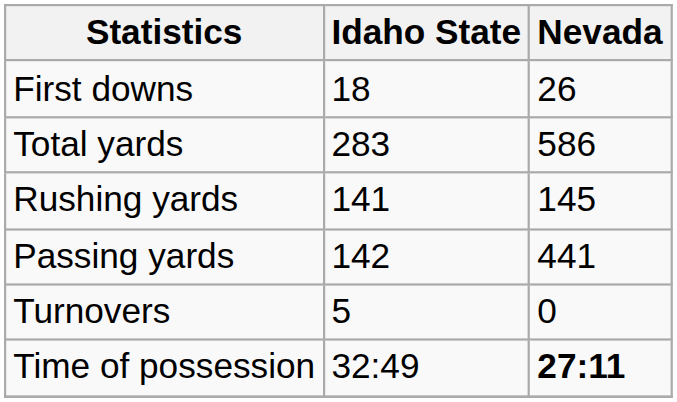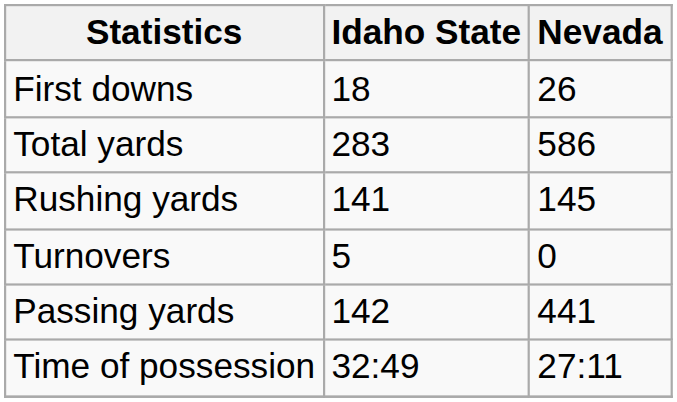rows swapped: Passing yards <-> Turnovers
Time of possession | Nevada: bold -> normal
